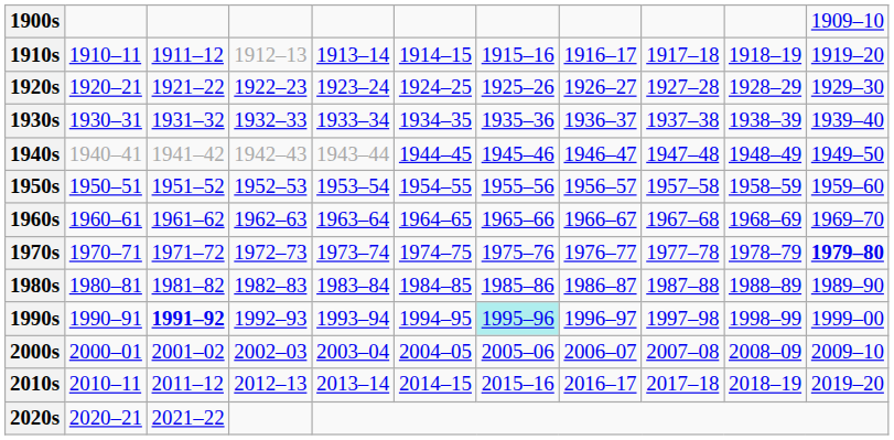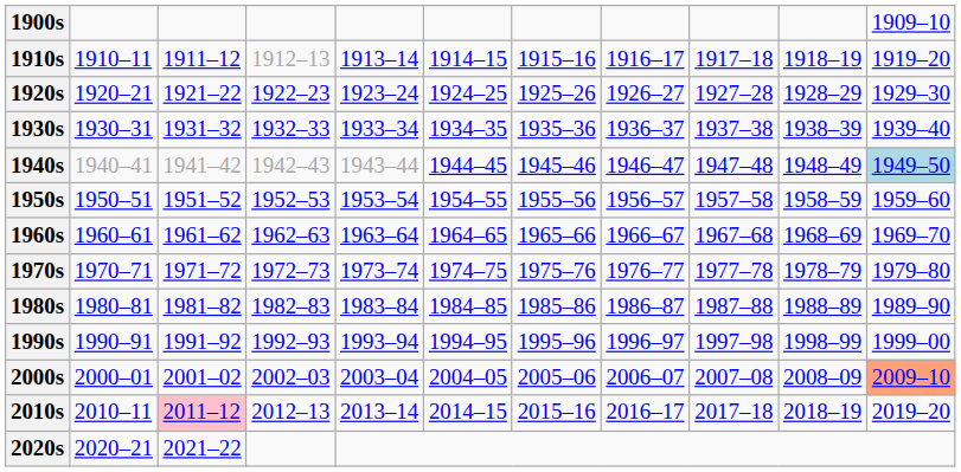1940s | column 11: no background -> lightblue background
1970s | column 11: bold -> normal
1990s | column 3: bold -> normal
1990s | column 7: paleturquoise background -> no background
2000s | column 11: no background -> lightsalmon background
2010s | column 3: no background -> pink background
